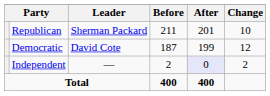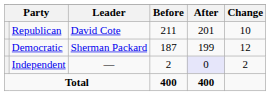Republican | Leader: Sherman Packard -> David Cote
Democratic | Leader: David Cote -> Sherman Packard
